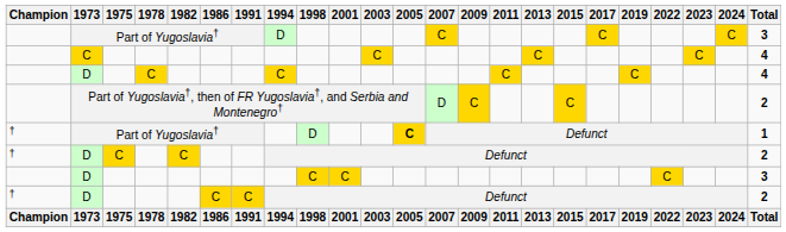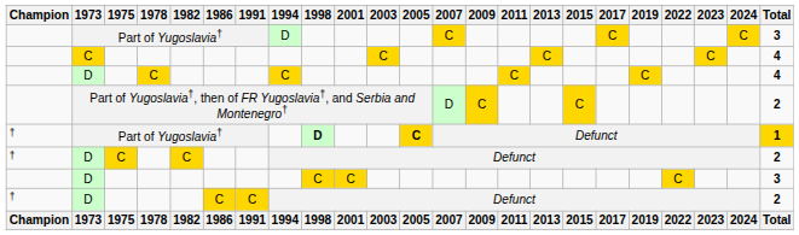† / Part of Yugoslavia† | 1998: normal -> bold
† / Part of Yugoslavia† | Total: no background -> gold background
